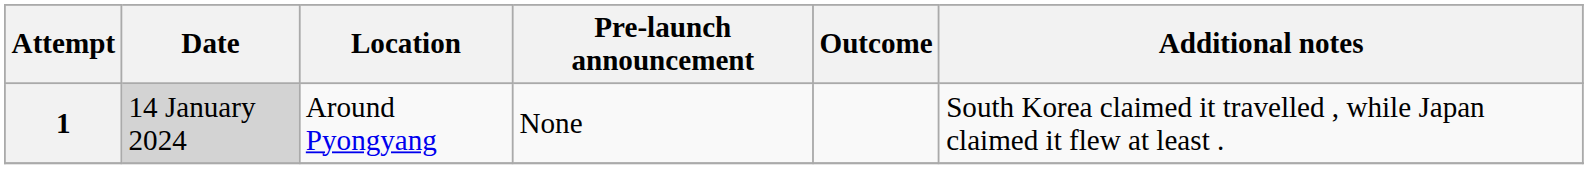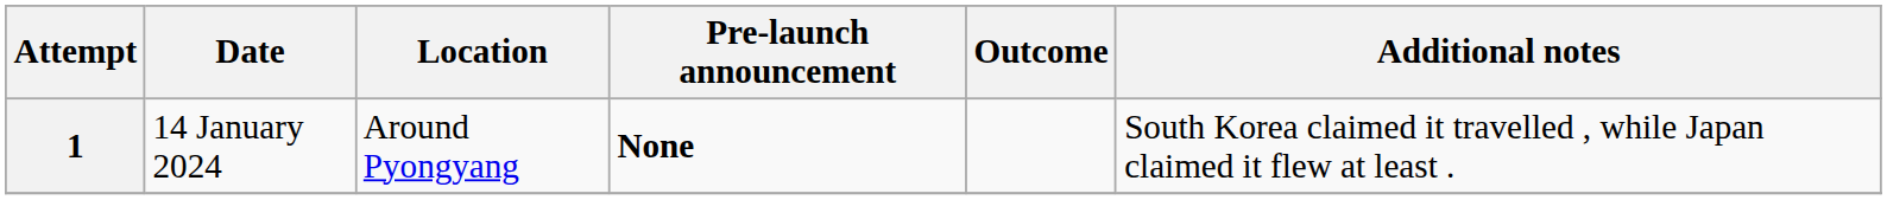1 | Date: lightgrey background -> no background
1 | Pre-launch announcement: normal -> bold
